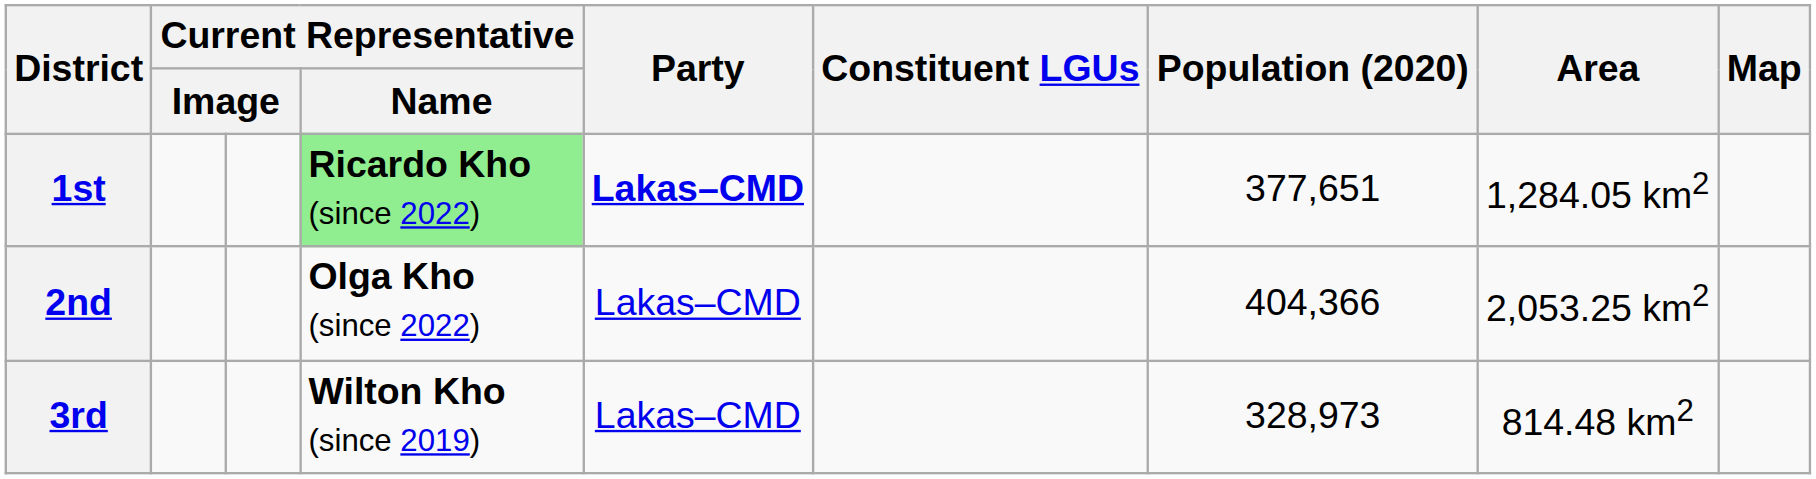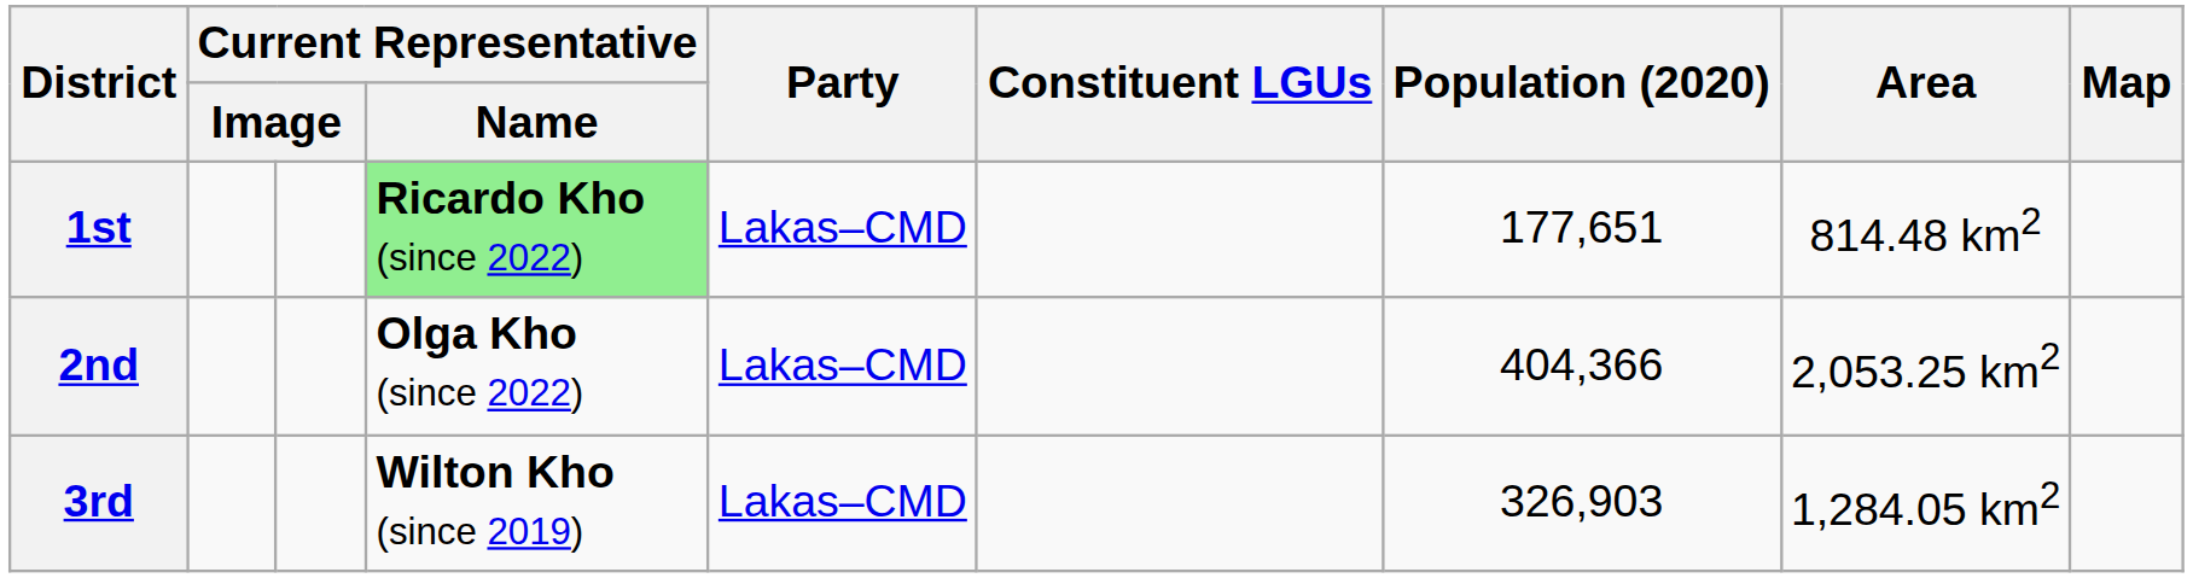1st | Party: bold -> normal
1st | Population (2020): 377,651 -> 177,651
1st | Area: 1,284.05 km2 -> 814.48 km2
3rd | Population (2020): 328,973 -> 326,903
3rd | Area: 814.48 km2 -> 1,284.05 km2
